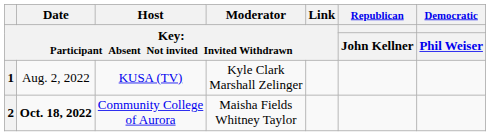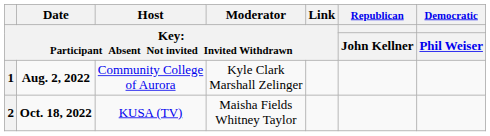1 | column 2: normal -> bold
1 | column 3: KUSA (TV) -> Community College of Aurora
2 | column 3: Community College of Aurora -> KUSA (TV)
